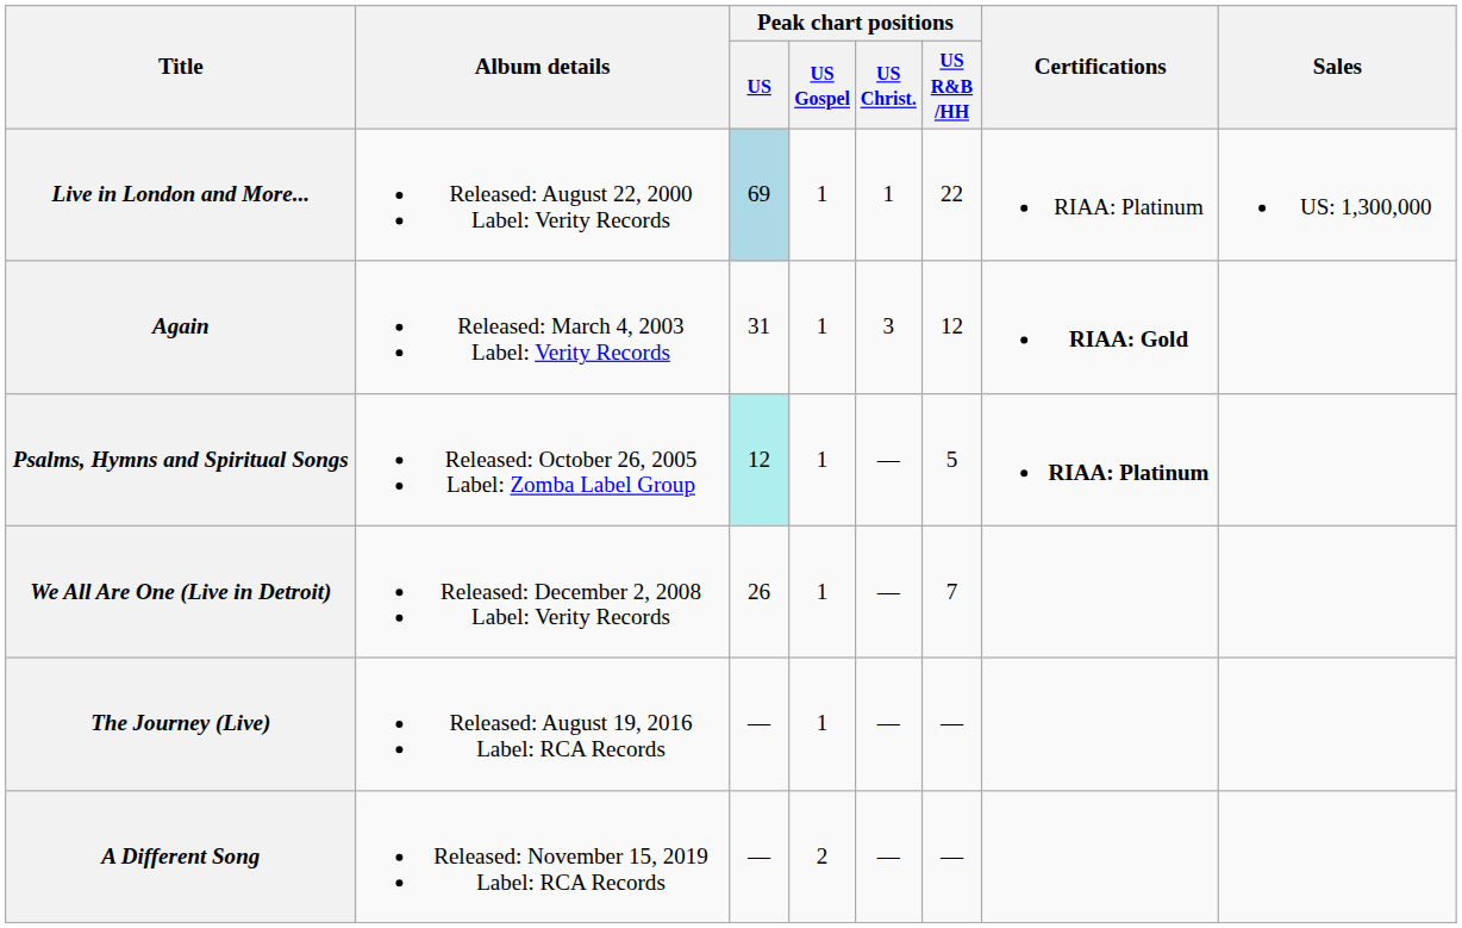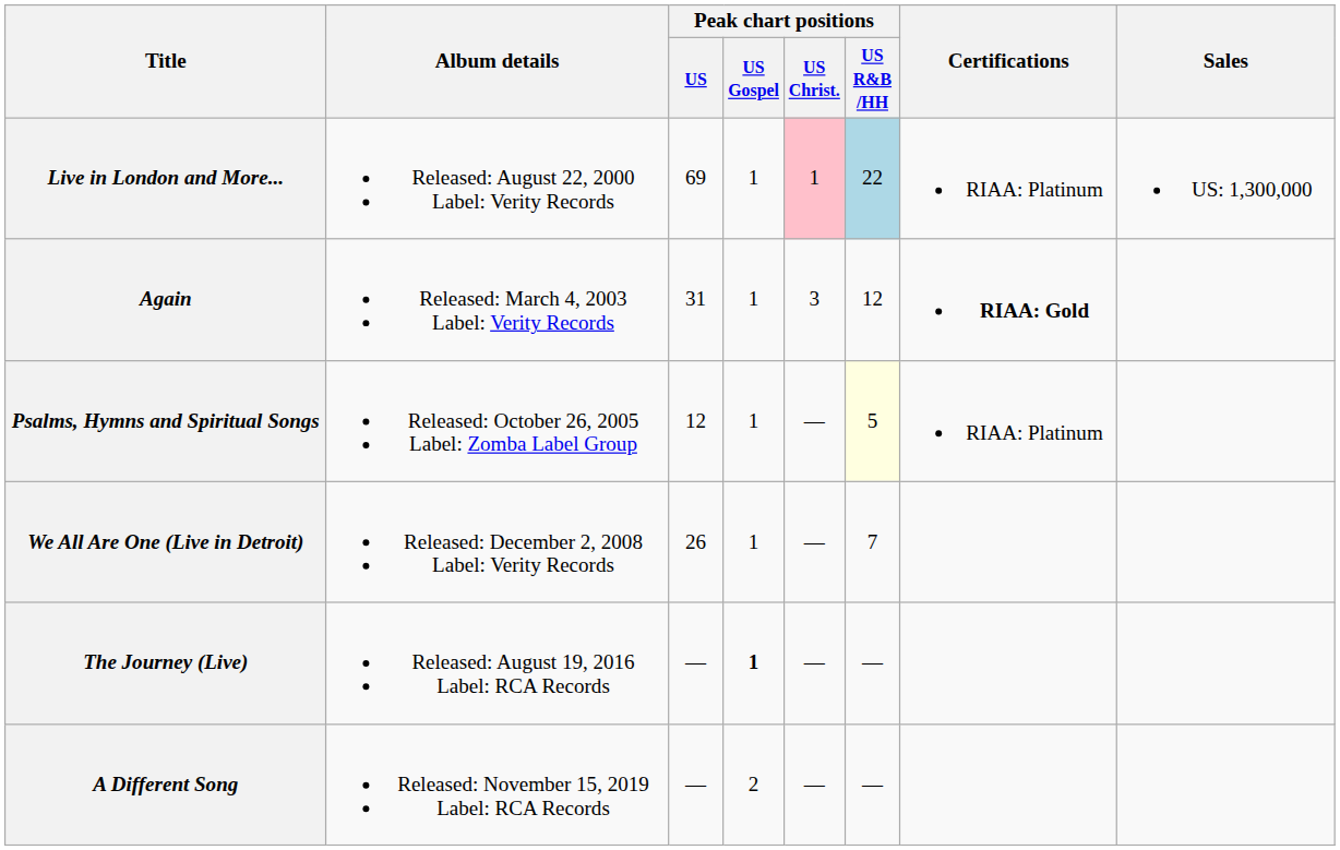Live in London and More... | Peak chart positions / US: lightblue background -> no background
Live in London and More... | Peak chart positions / US Christ.: no background -> pink background
Live in London and More... | Peak chart positions / US R&B /HH: no background -> lightblue background
Psalms, Hymns and Spiritual Songs | Peak chart positions / US: paleturquoise background -> no background
Psalms, Hymns and Spiritual Songs | Peak chart positions / US R&B /HH: no background -> lightyellow background
Psalms, Hymns and Spiritual Songs | Certifications: bold -> normal
The Journey (Live) | Peak chart positions / US Gospel: normal -> bold
